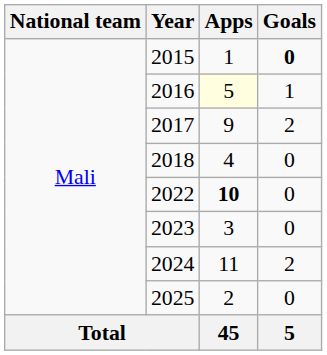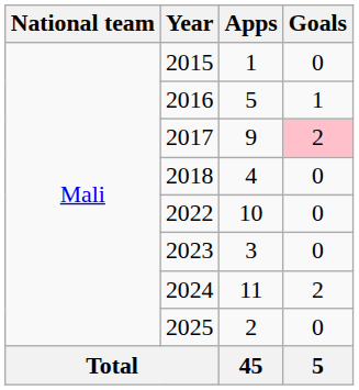2015 | Goals: bold -> normal
2016 | Apps: lightyellow background -> no background
2017 | Goals: no background -> pink background
2022 | Apps: bold -> normal
